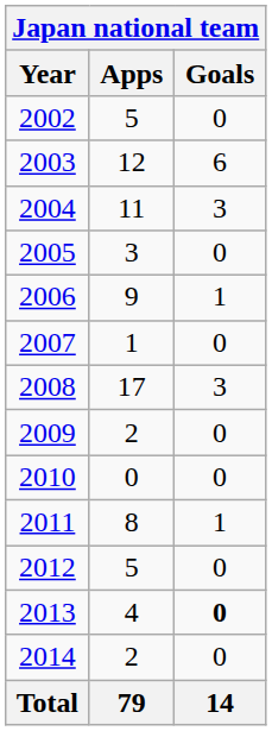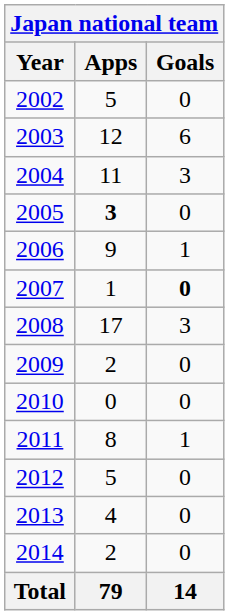2005 | Apps: normal -> bold
2007 | Goals: normal -> bold
2013 | Goals: bold -> normal
